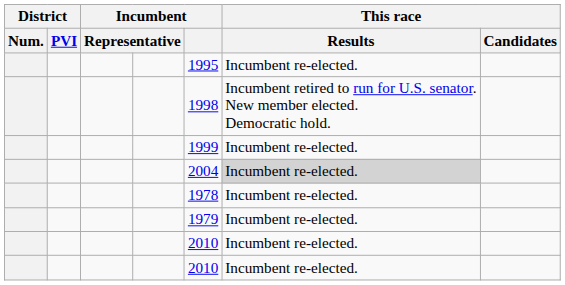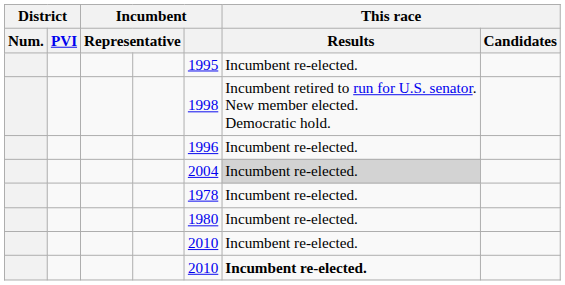row 5 | Incumbent: 1999 -> 1996
row 8 | Incumbent: 1979 -> 1980
row 10 | This race / Results: normal -> bold
